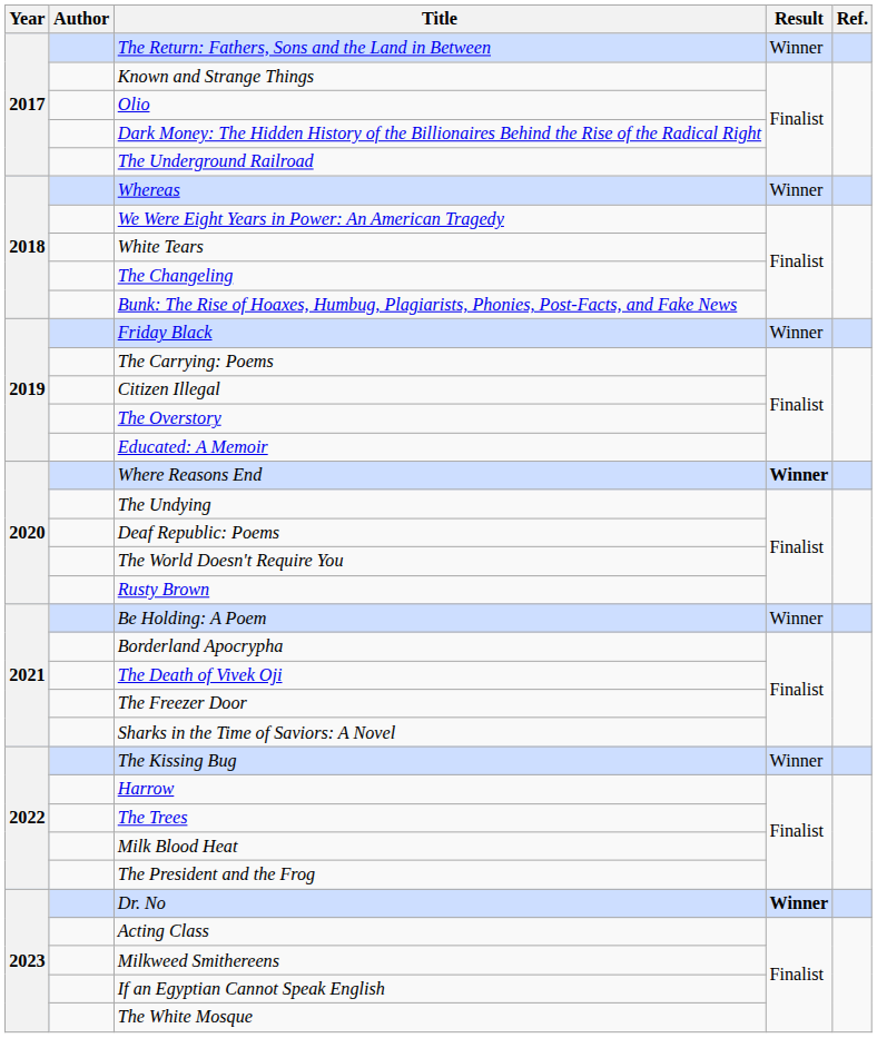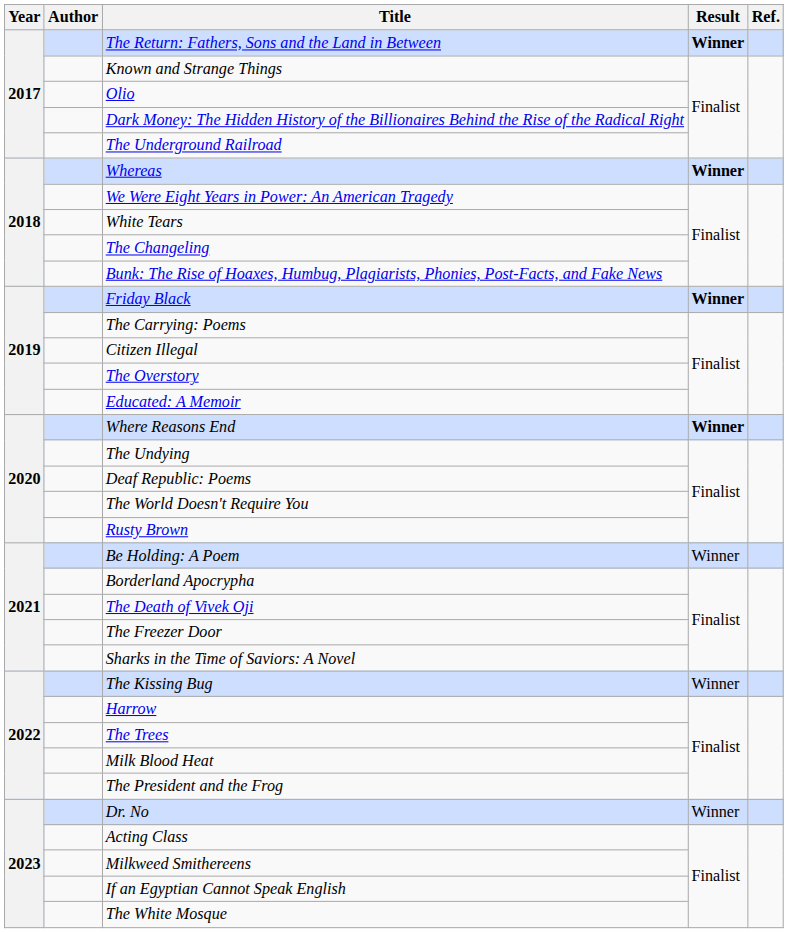The Return: Fathers, Sons and the Land in Between | Result: normal -> bold
Whereas | Result: normal -> bold
Friday Black | Result: normal -> bold
Dr. No | Result: bold -> normal
